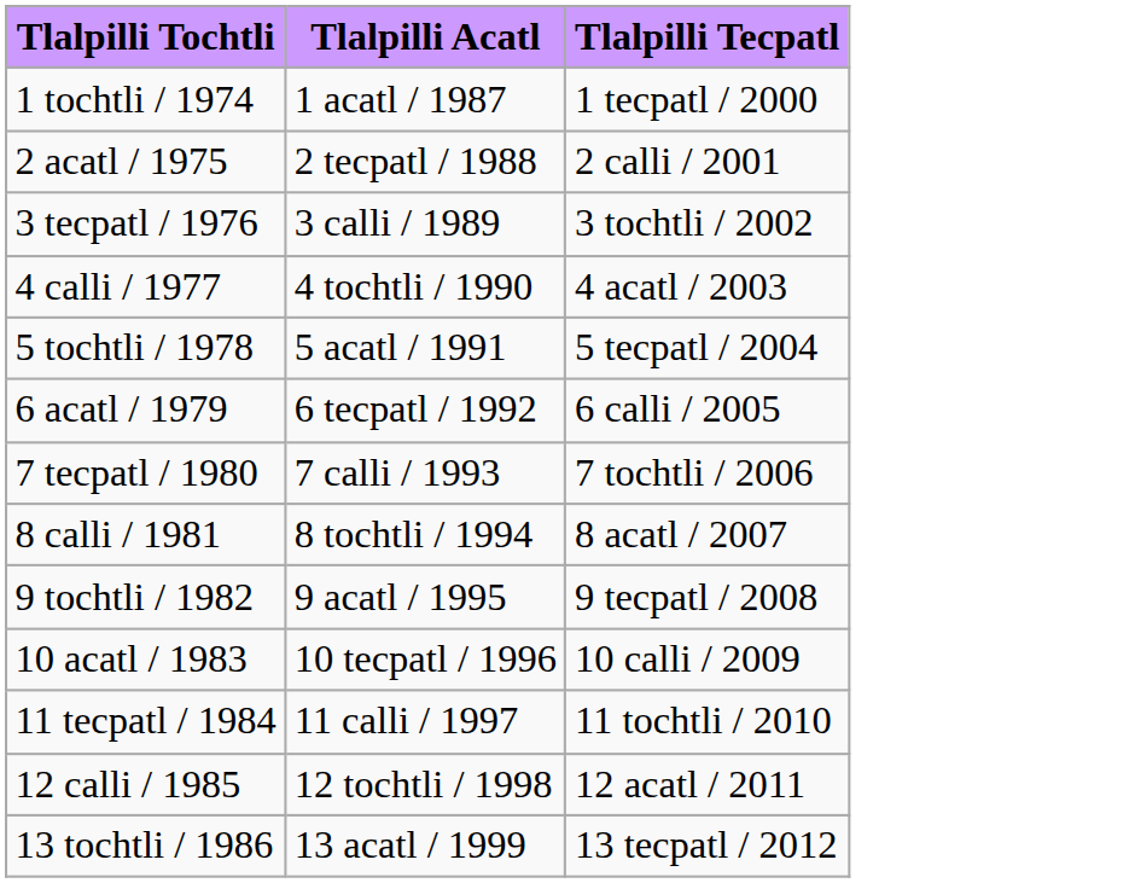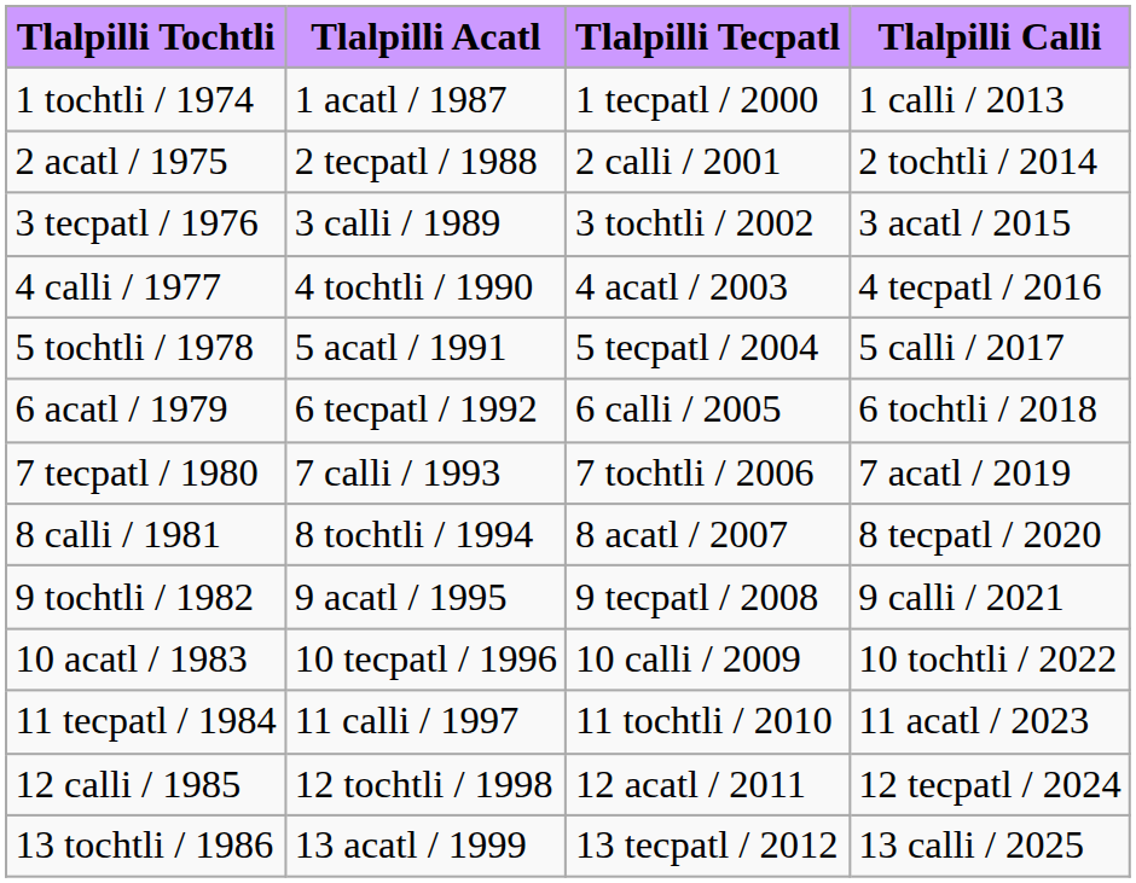+ column: Tlalpilli Calli | 1 calli / 2013 | 2 tochtli / 2014 | 3 acatl / 2015 | 4 tecpatl / 2016 | 5 calli / 2017 | 6 tochtli / 2018 | 7 acatl / 2019 | 8 tecpatl / 2020 | 9 calli / 2021 | 10 tochtli / 2022 | 11 acatl / 2023 | 12 tecpatl / 2024 | 13 calli / 2025
